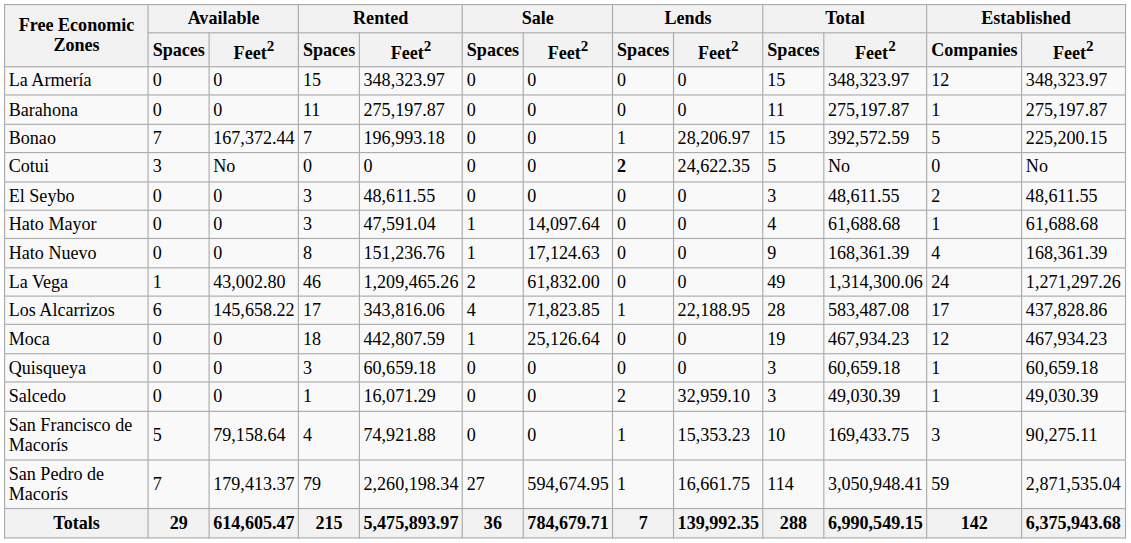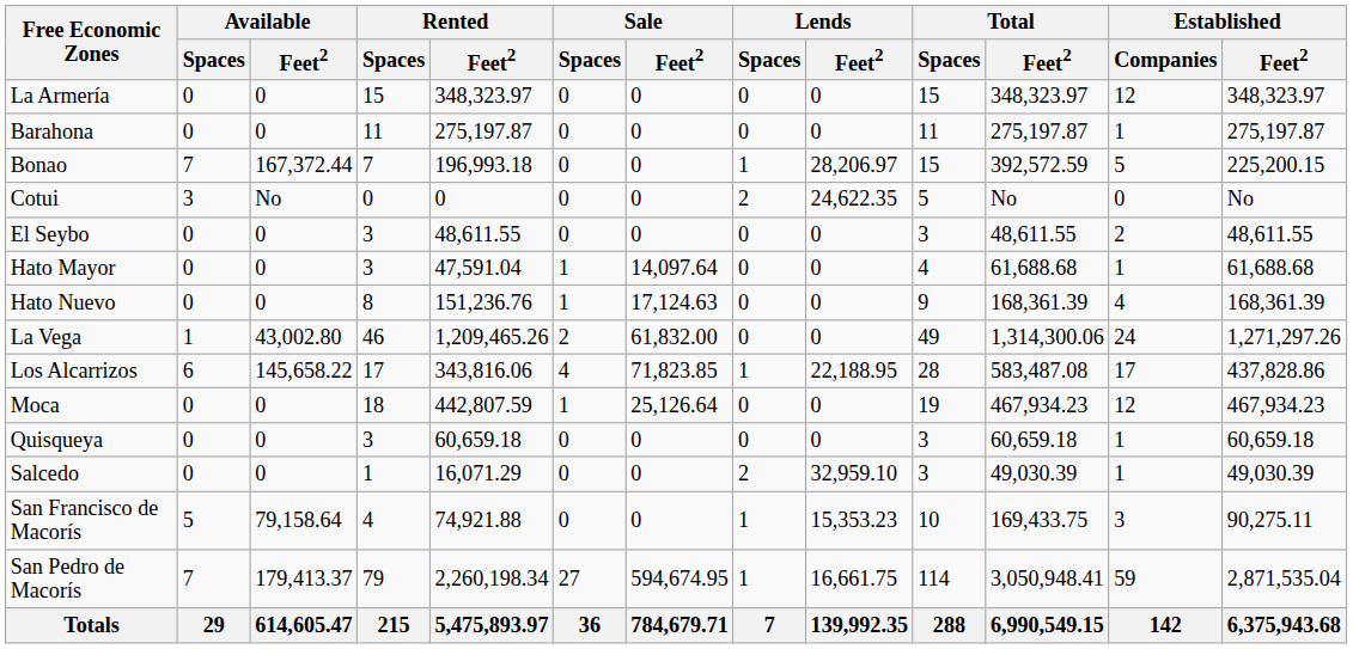Cotui | Lends / Spaces: bold -> normal
